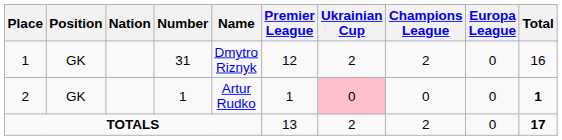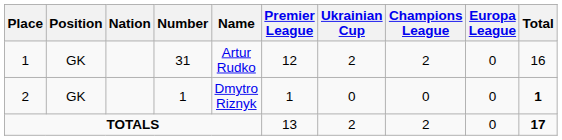row 2 | Name: Dmytro Riznyk -> Artur Rudko
row 3 | Name: Artur Rudko -> Dmytro Riznyk
row 3 | Ukrainian Cup: pink background -> no background
